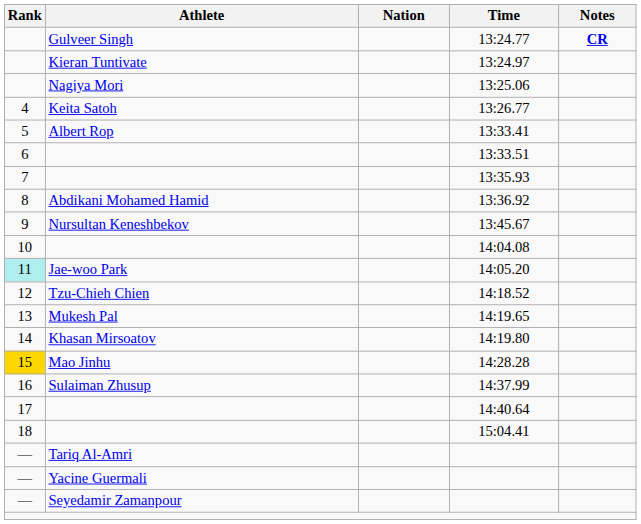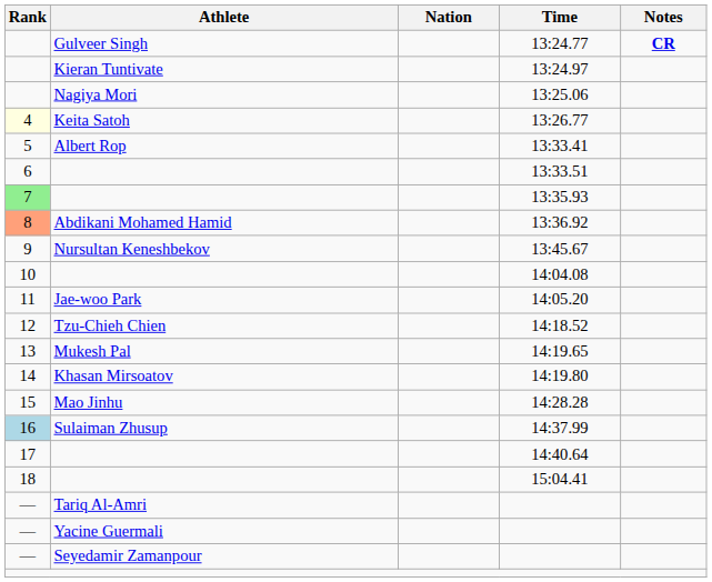13:26.77 | Rank: no background -> lightyellow background
13:35.93 | Rank: no background -> lightgreen background
13:36.92 | Rank: no background -> lightsalmon background
14:05.20 | Rank: paleturquoise background -> no background
14:28.28 | Rank: gold background -> no background
14:37.99 | Rank: no background -> lightblue background
